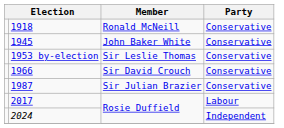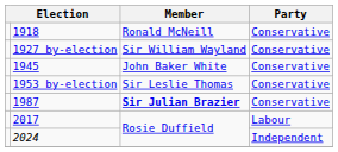+ row: 1927 by-election | Sir William Wayland | Conservative
- row: 1966 | Sir David Crouch | Conservative
1987 | Member: normal -> bold
